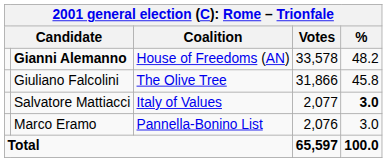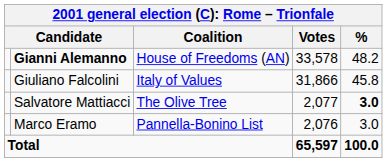Giuliano Falcolini | Coalition: The Olive Tree -> Italy of Values
Salvatore Mattiacci | Coalition: Italy of Values -> The Olive Tree
